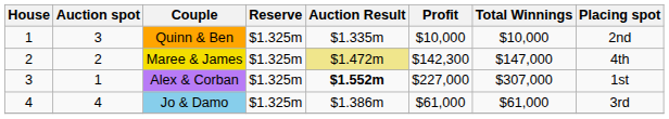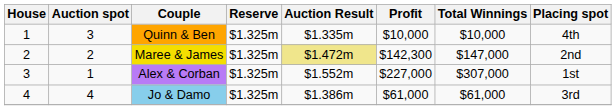Quinn & Ben | Placing spot: 2nd -> 4th
Maree & James | Placing spot: 4th -> 2nd
Alex & Corban | Auction Result: bold -> normal
